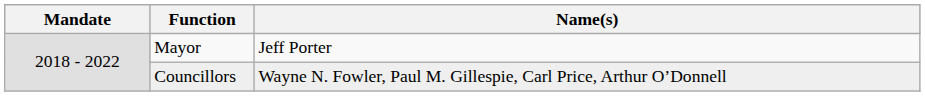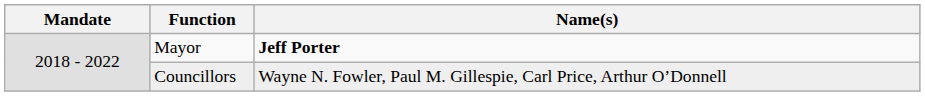Mayor | Name(s): normal -> bold
